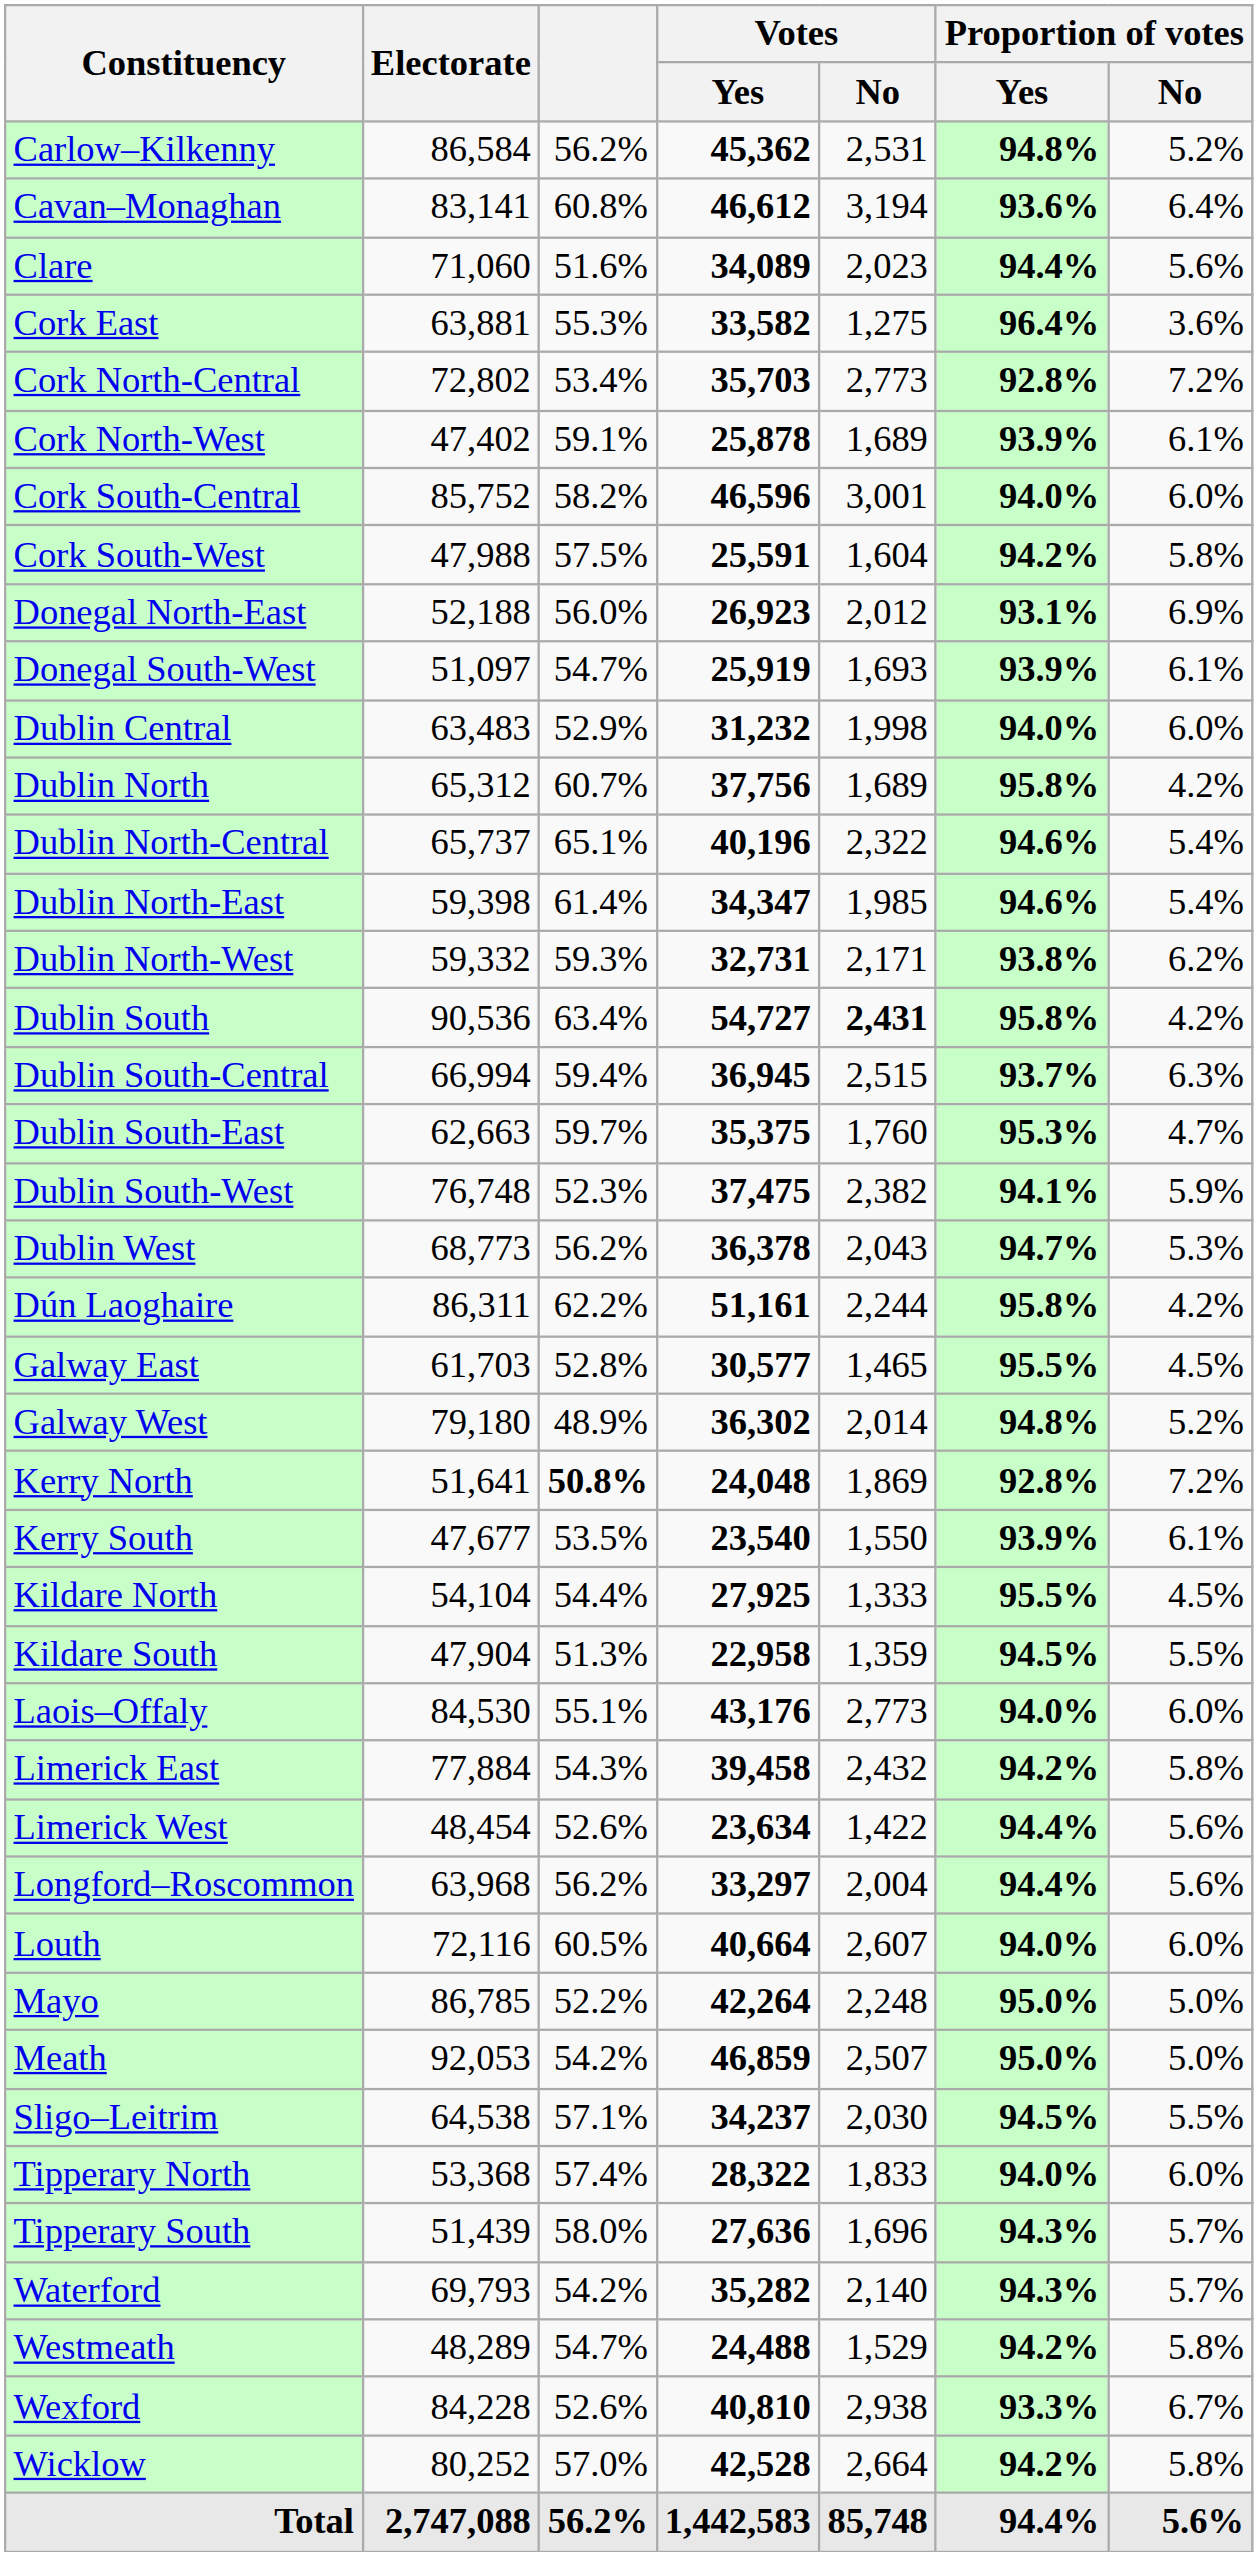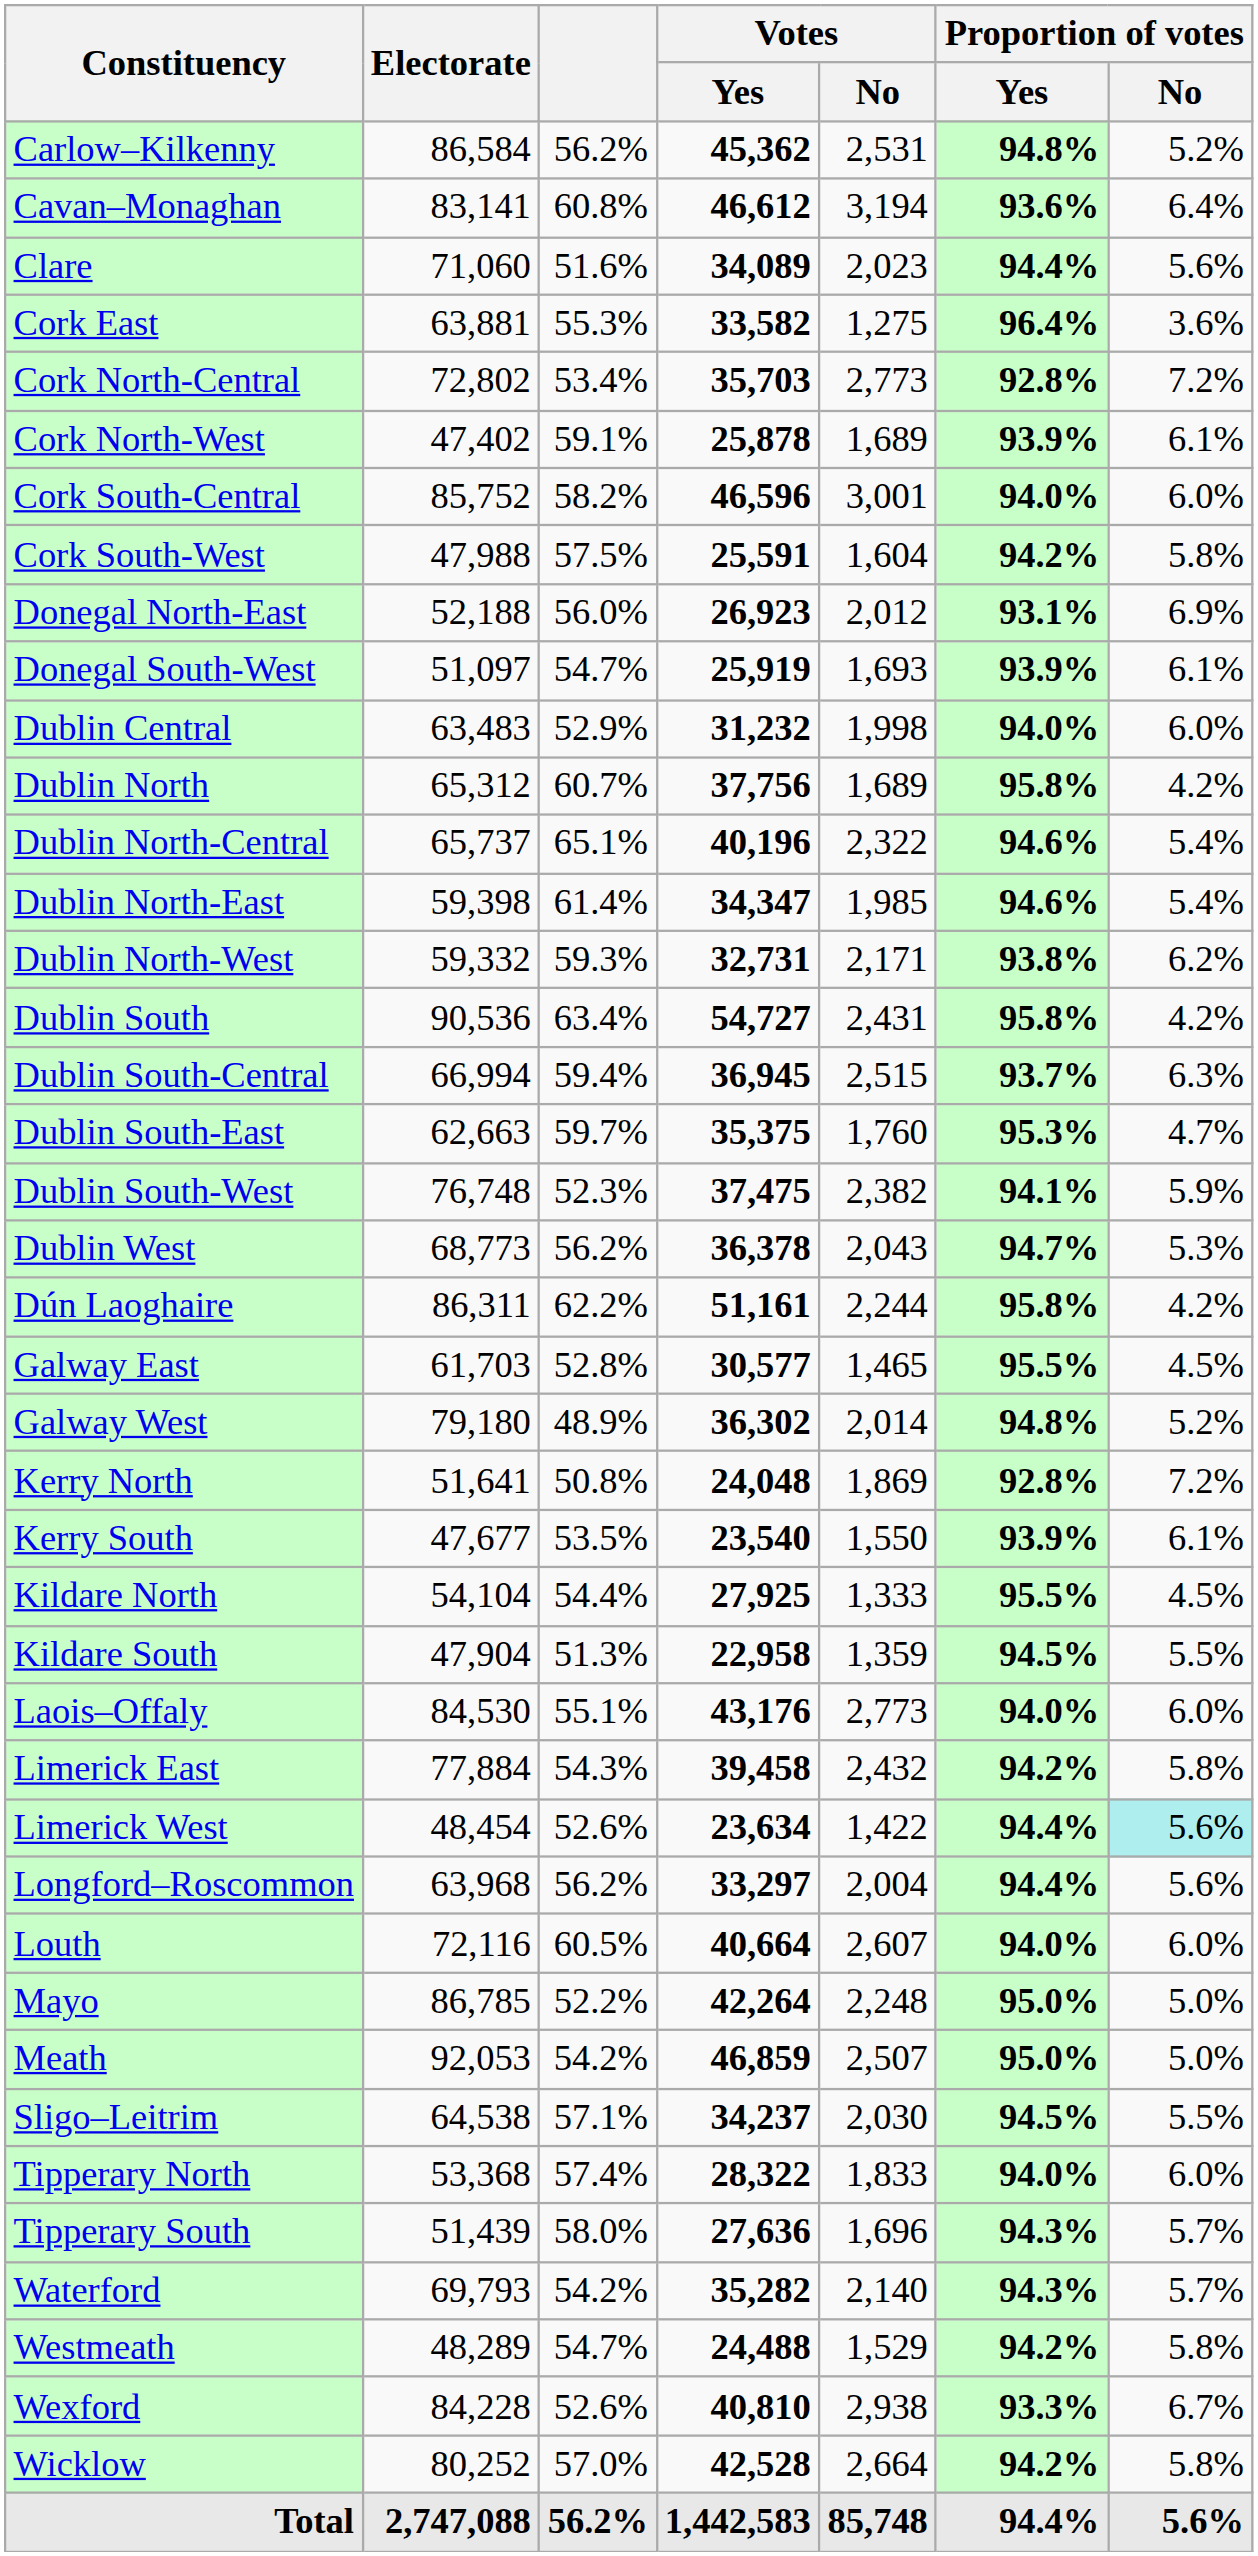Dublin South | Votes / No: bold -> normal
Kerry North | column 3: bold -> normal
Limerick West | Proportion of votes / No: no background -> paleturquoise background
